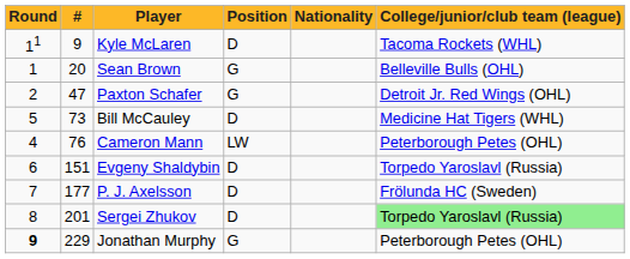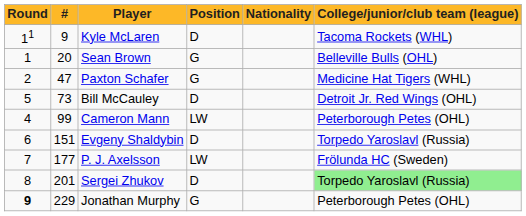Paxton Schafer | College/junior/club team (league): Detroit Jr. Red Wings (OHL) -> Medicine Hat Tigers (WHL)
Bill McCauley | College/junior/club team (league): Medicine Hat Tigers (WHL) -> Detroit Jr. Red Wings (OHL)
Cameron Mann | #: 76 -> 99
P. J. Axelsson | Position: D -> LW
